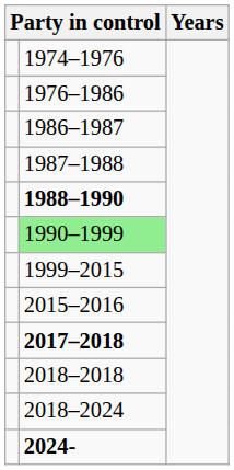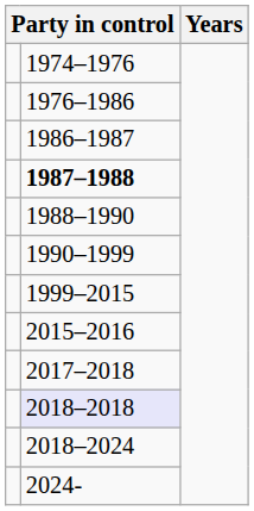1987–1988 | column 2: normal -> bold
1988–1990 | column 2: bold -> normal
1990–1999 | column 2: lightgreen background -> no background
2017–2018 | column 2: bold -> normal
2018–2018 | column 2: no background -> lavender background
2024- | column 2: bold -> normal
